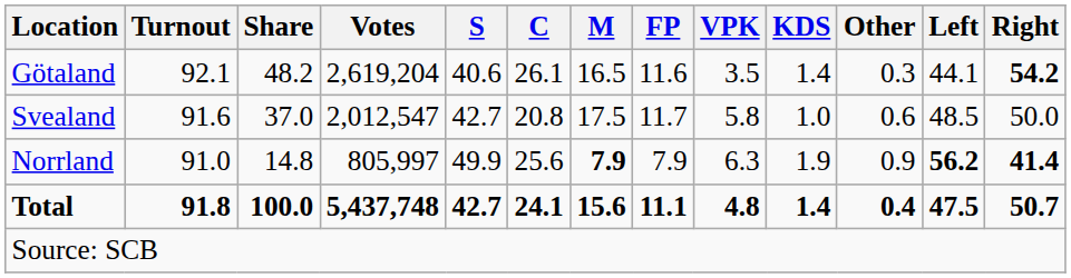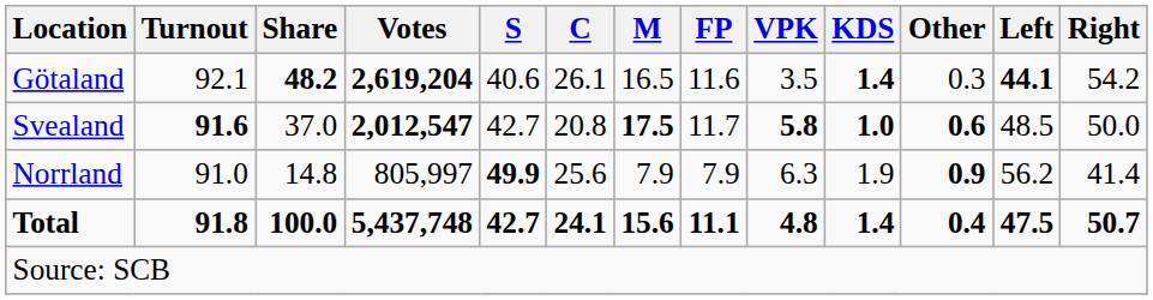Götaland | Share: normal -> bold
Götaland | Votes: normal -> bold
Götaland | KDS: normal -> bold
Götaland | Left: normal -> bold
Götaland | Right: bold -> normal
Svealand | Turnout: normal -> bold
Svealand | Votes: normal -> bold
Svealand | M: normal -> bold
Svealand | VPK: normal -> bold
Svealand | KDS: normal -> bold
Svealand | Other: normal -> bold
Norrland | S: normal -> bold
Norrland | M: bold -> normal
Norrland | Other: normal -> bold
Norrland | Left: bold -> normal
Norrland | Right: bold -> normal
